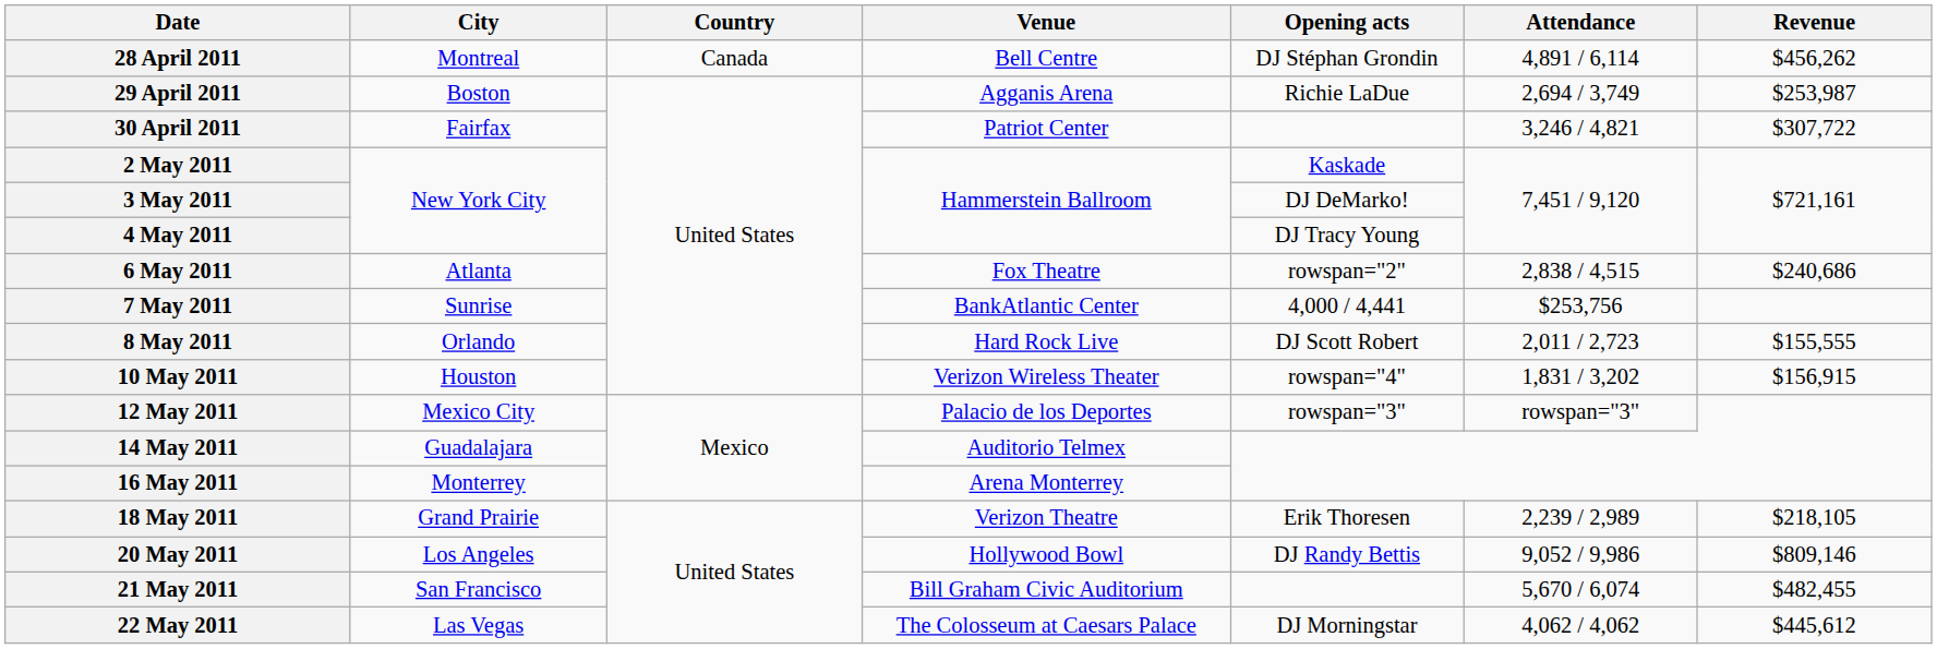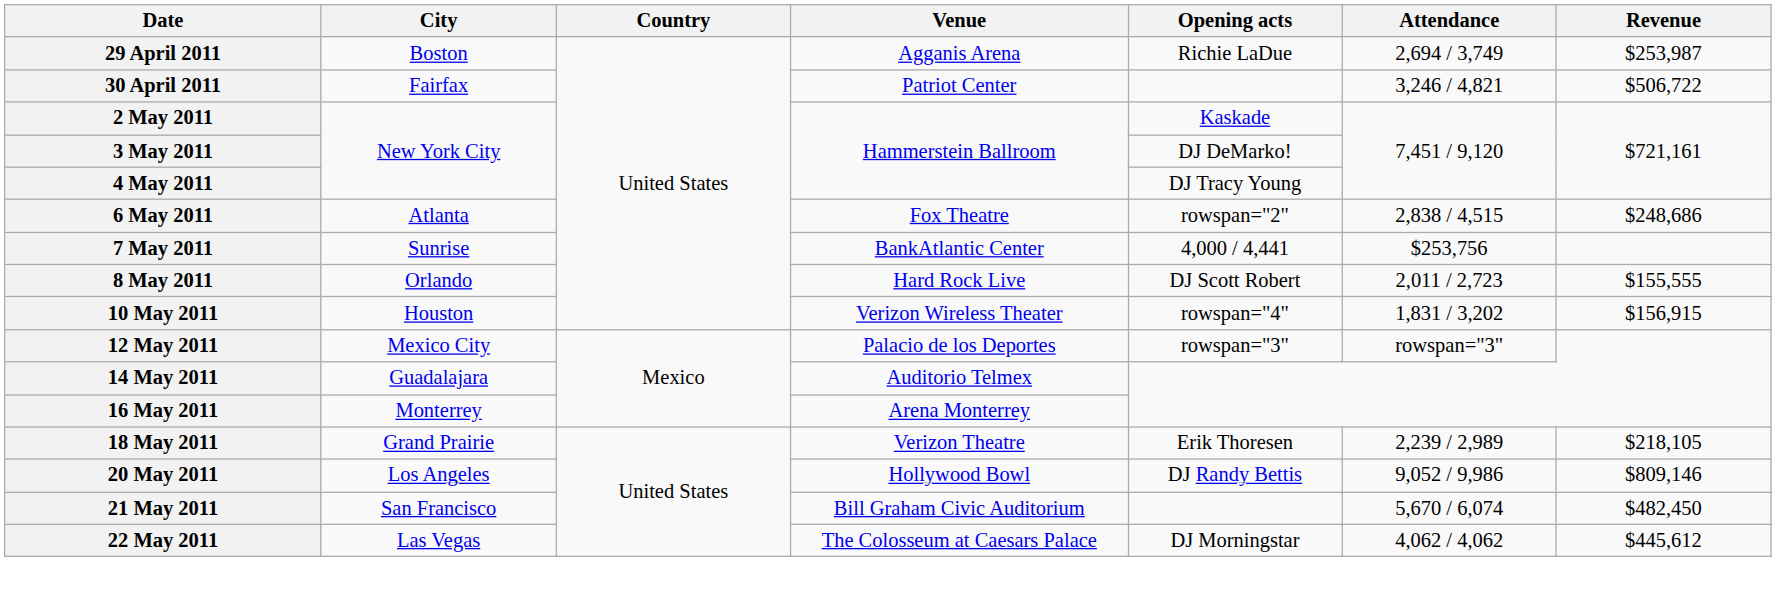- row: 28 April 2011 | Montreal | Canada | Bell Centre | DJ Stéphan Grondin | 4,891 / 6,114 | $456,262
30 April 2011 | Revenue: $307,722 -> $506,722
6 May 2011 | Revenue: $240,686 -> $248,686
21 May 2011 | Revenue: $482,455 -> $482,450
